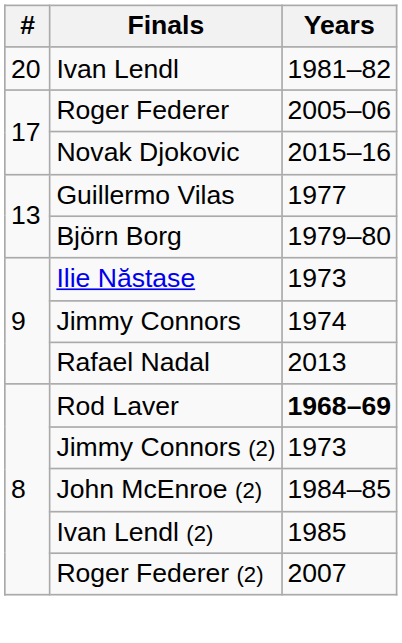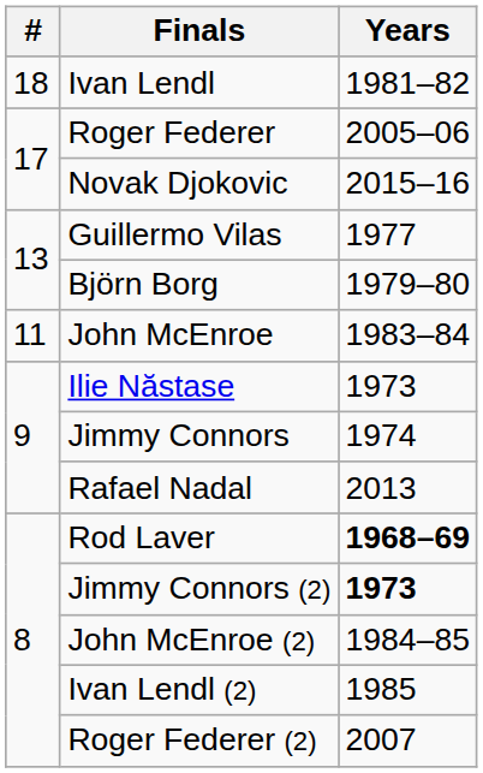Ivan Lendl | #: 20 -> 18
+ row: 11 | John McEnroe | 1983–84
Jimmy Connors (2) | Years: normal -> bold
